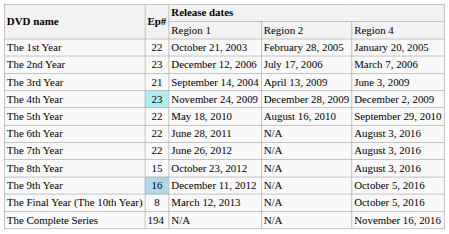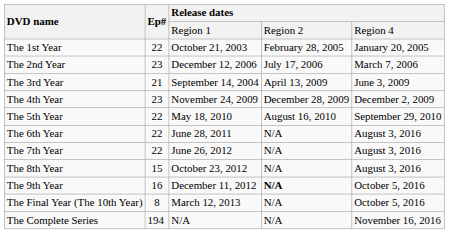The 4th Year | column 2: paleturquoise background -> no background
The 9th Year | column 2: lightblue background -> no background
The 9th Year | column 4: normal -> bold
